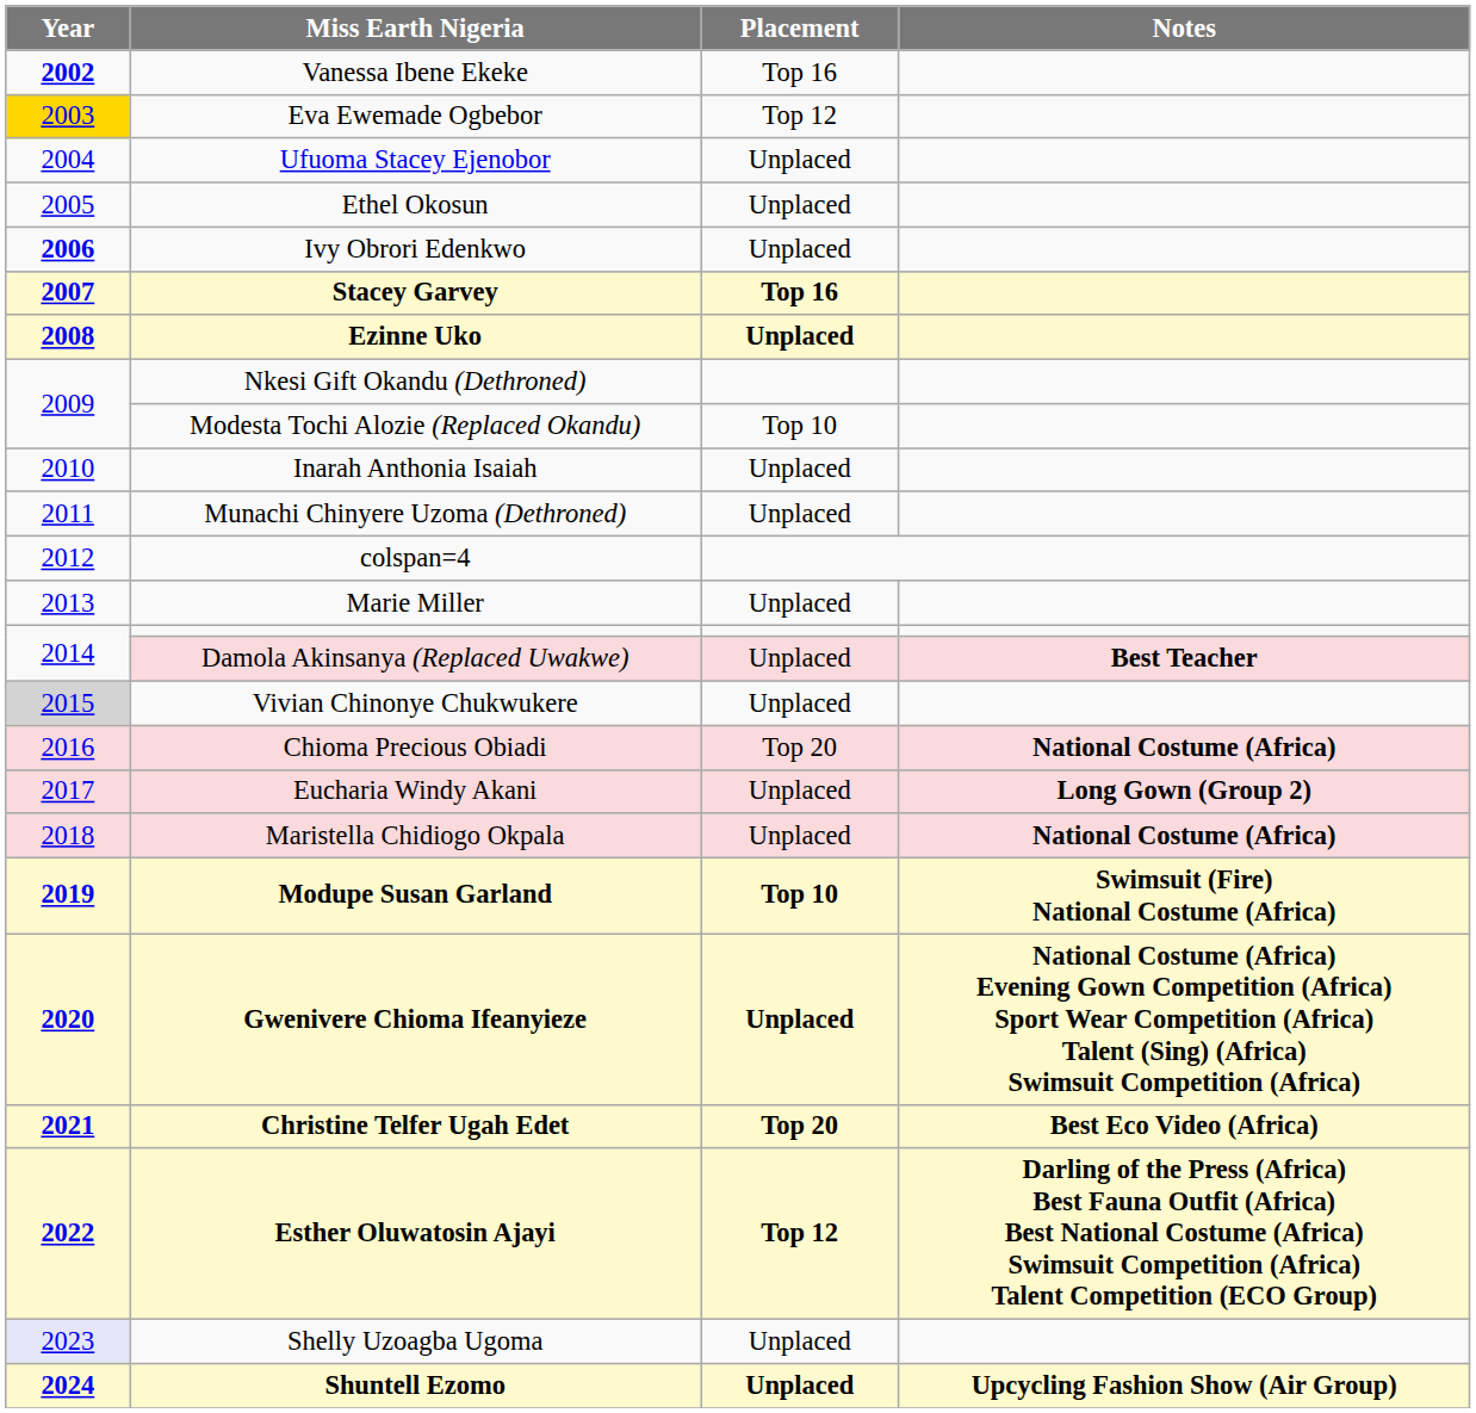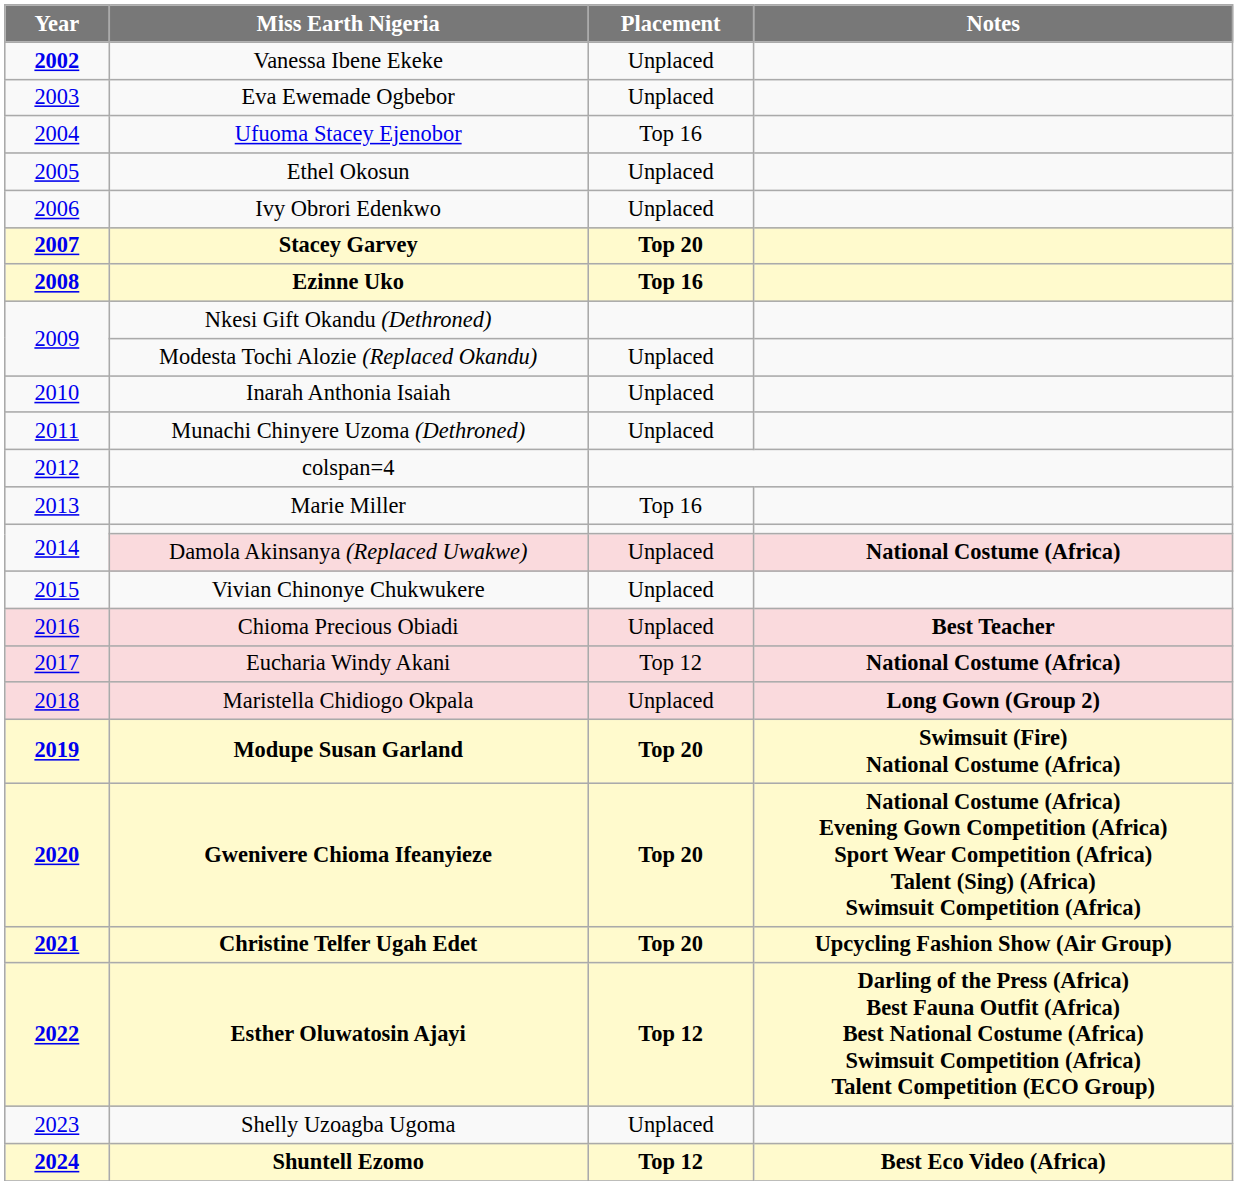Vanessa Ibene Ekeke | Placement: Top 16 -> Unplaced
Eva Ewemade Ogbebor | Year: gold background -> no background
Eva Ewemade Ogbebor | Placement: Top 12 -> Unplaced
Ufuoma Stacey Ejenobor | Placement: Unplaced -> Top 16
Ivy Obrori Edenkwo | Year: bold -> normal
Stacey Garvey | Placement: Top 16 -> Top 20
Ezinne Uko | Placement: Unplaced -> Top 16
Modesta Tochi Alozie (Replaced Okandu) | Placement: Top 10 -> Unplaced
Marie Miller | Placement: Unplaced -> Top 16
Damola Akinsanya (Replaced Uwakwe) | Notes: Best Teacher -> National Costume (Africa)
Vivian Chinonye Chukwukere | Year: lightgrey background -> no background
Chioma Precious Obiadi | Placement: Top 20 -> Unplaced
Chioma Precious Obiadi | Notes: National Costume (Africa) -> Best Teacher
Eucharia Windy Akani | Placement: Unplaced -> Top 12
Eucharia Windy Akani | Notes: Long Gown (Group 2) -> National Costume (Africa)
Maristella Chidiogo Okpala | Notes: National Costume (Africa) -> Long Gown (Group 2)
Modupe Susan Garland | Placement: Top 10 -> Top 20
Gwenivere Chioma Ifeanyieze | Placement: Unplaced -> Top 20
Christine Telfer Ugah Edet | Notes: Best Eco Video (Africa) -> Upcycling Fashion Show (Air Group)
Shelly Uzoagba Ugoma | Year: lavender background -> no background
Shuntell Ezomo | Placement: Unplaced -> Top 12
Shuntell Ezomo | Notes: Upcycling Fashion Show (Air Group) -> Best Eco Video (Africa)
